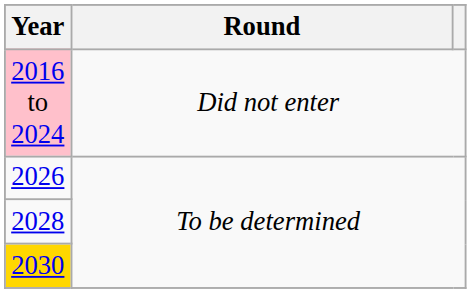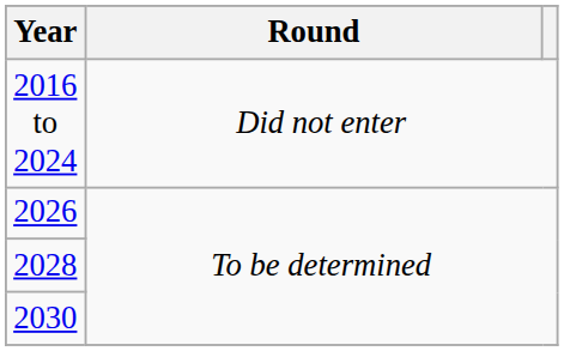2016 to 2024 | Year: pink background -> no background
2030 | Year: gold background -> no background
